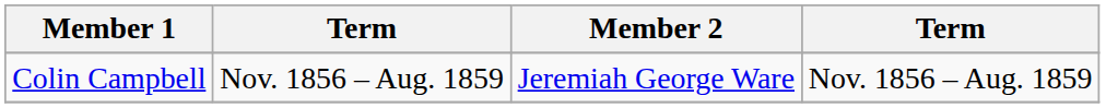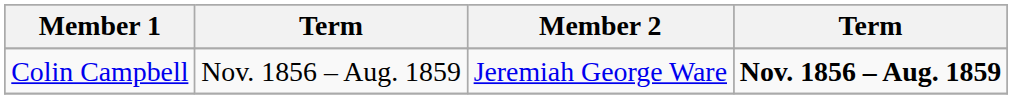Colin Campbell | column 4: normal -> bold
